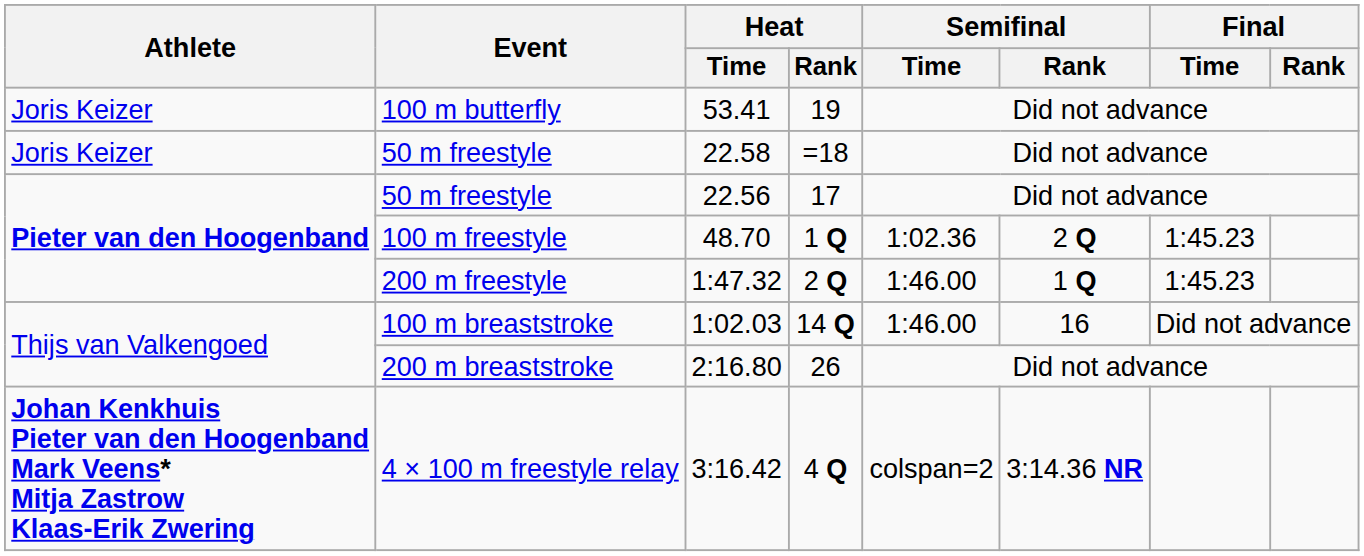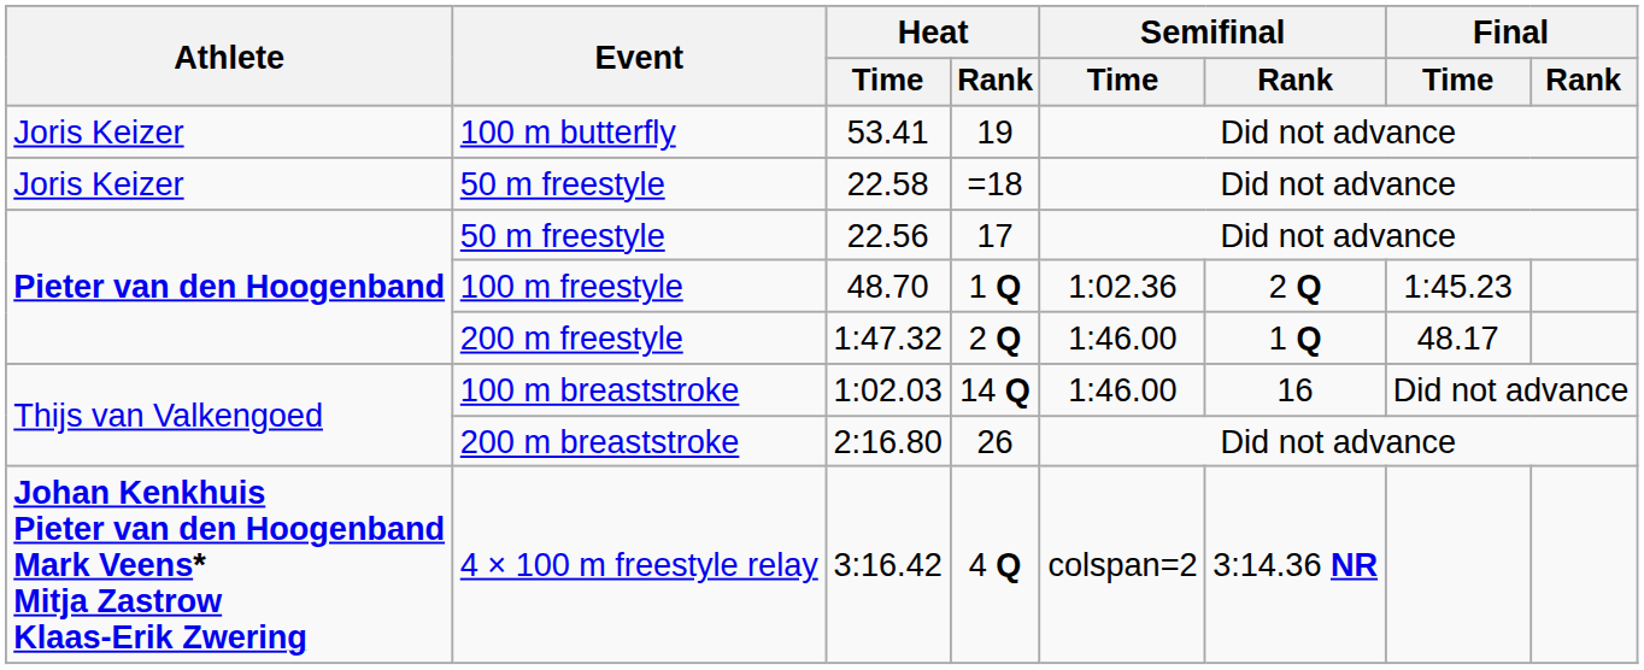1:47.32 | Final / Time: 1:45.23 -> 48.17
